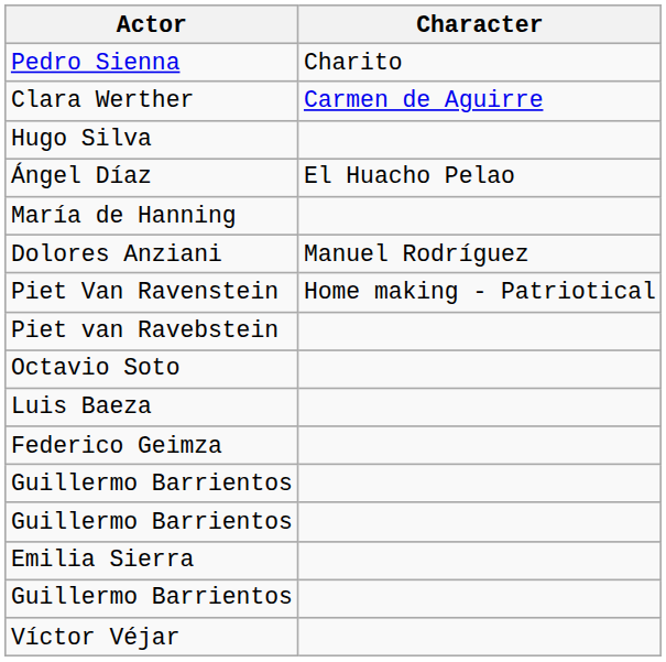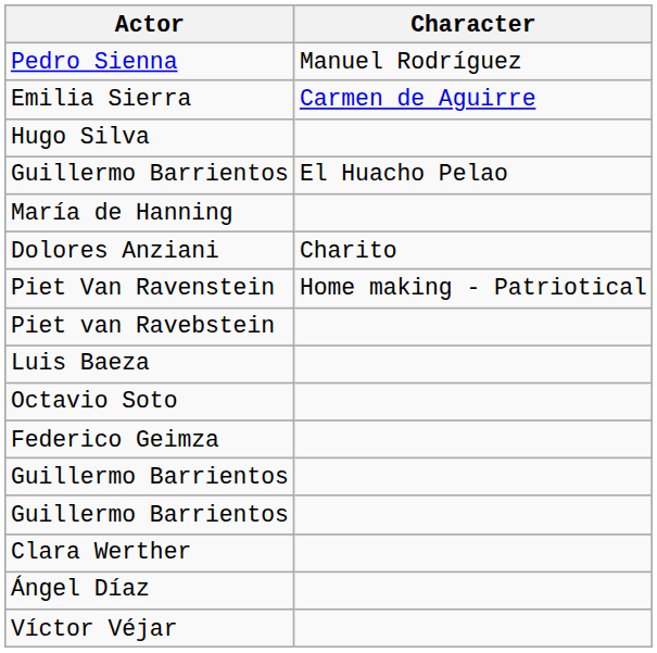row 2 | Character: Charito -> Manuel Rodríguez
row 3 | Actor: Clara Werther -> Emilia Sierra
row 5 | Actor: Ángel Díaz -> Guillermo Barrientos
row 7 | Character: Manuel Rodríguez -> Charito
row 10 | Actor: Octavio Soto -> Luis Baeza
row 11 | Actor: Luis Baeza -> Octavio Soto
row 15 | Actor: Emilia Sierra -> Clara Werther
row 16 | Actor: Guillermo Barrientos -> Ángel Díaz
